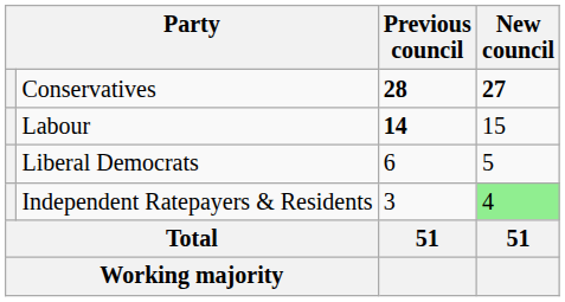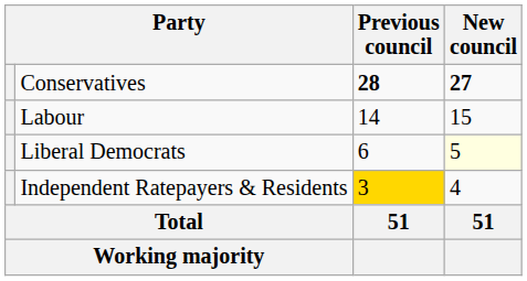Labour | Previous council: bold -> normal
Liberal Democrats | New council: no background -> lightyellow background
Independent Ratepayers & Residents | Previous council: no background -> gold background
Independent Ratepayers & Residents | New council: lightgreen background -> no background
